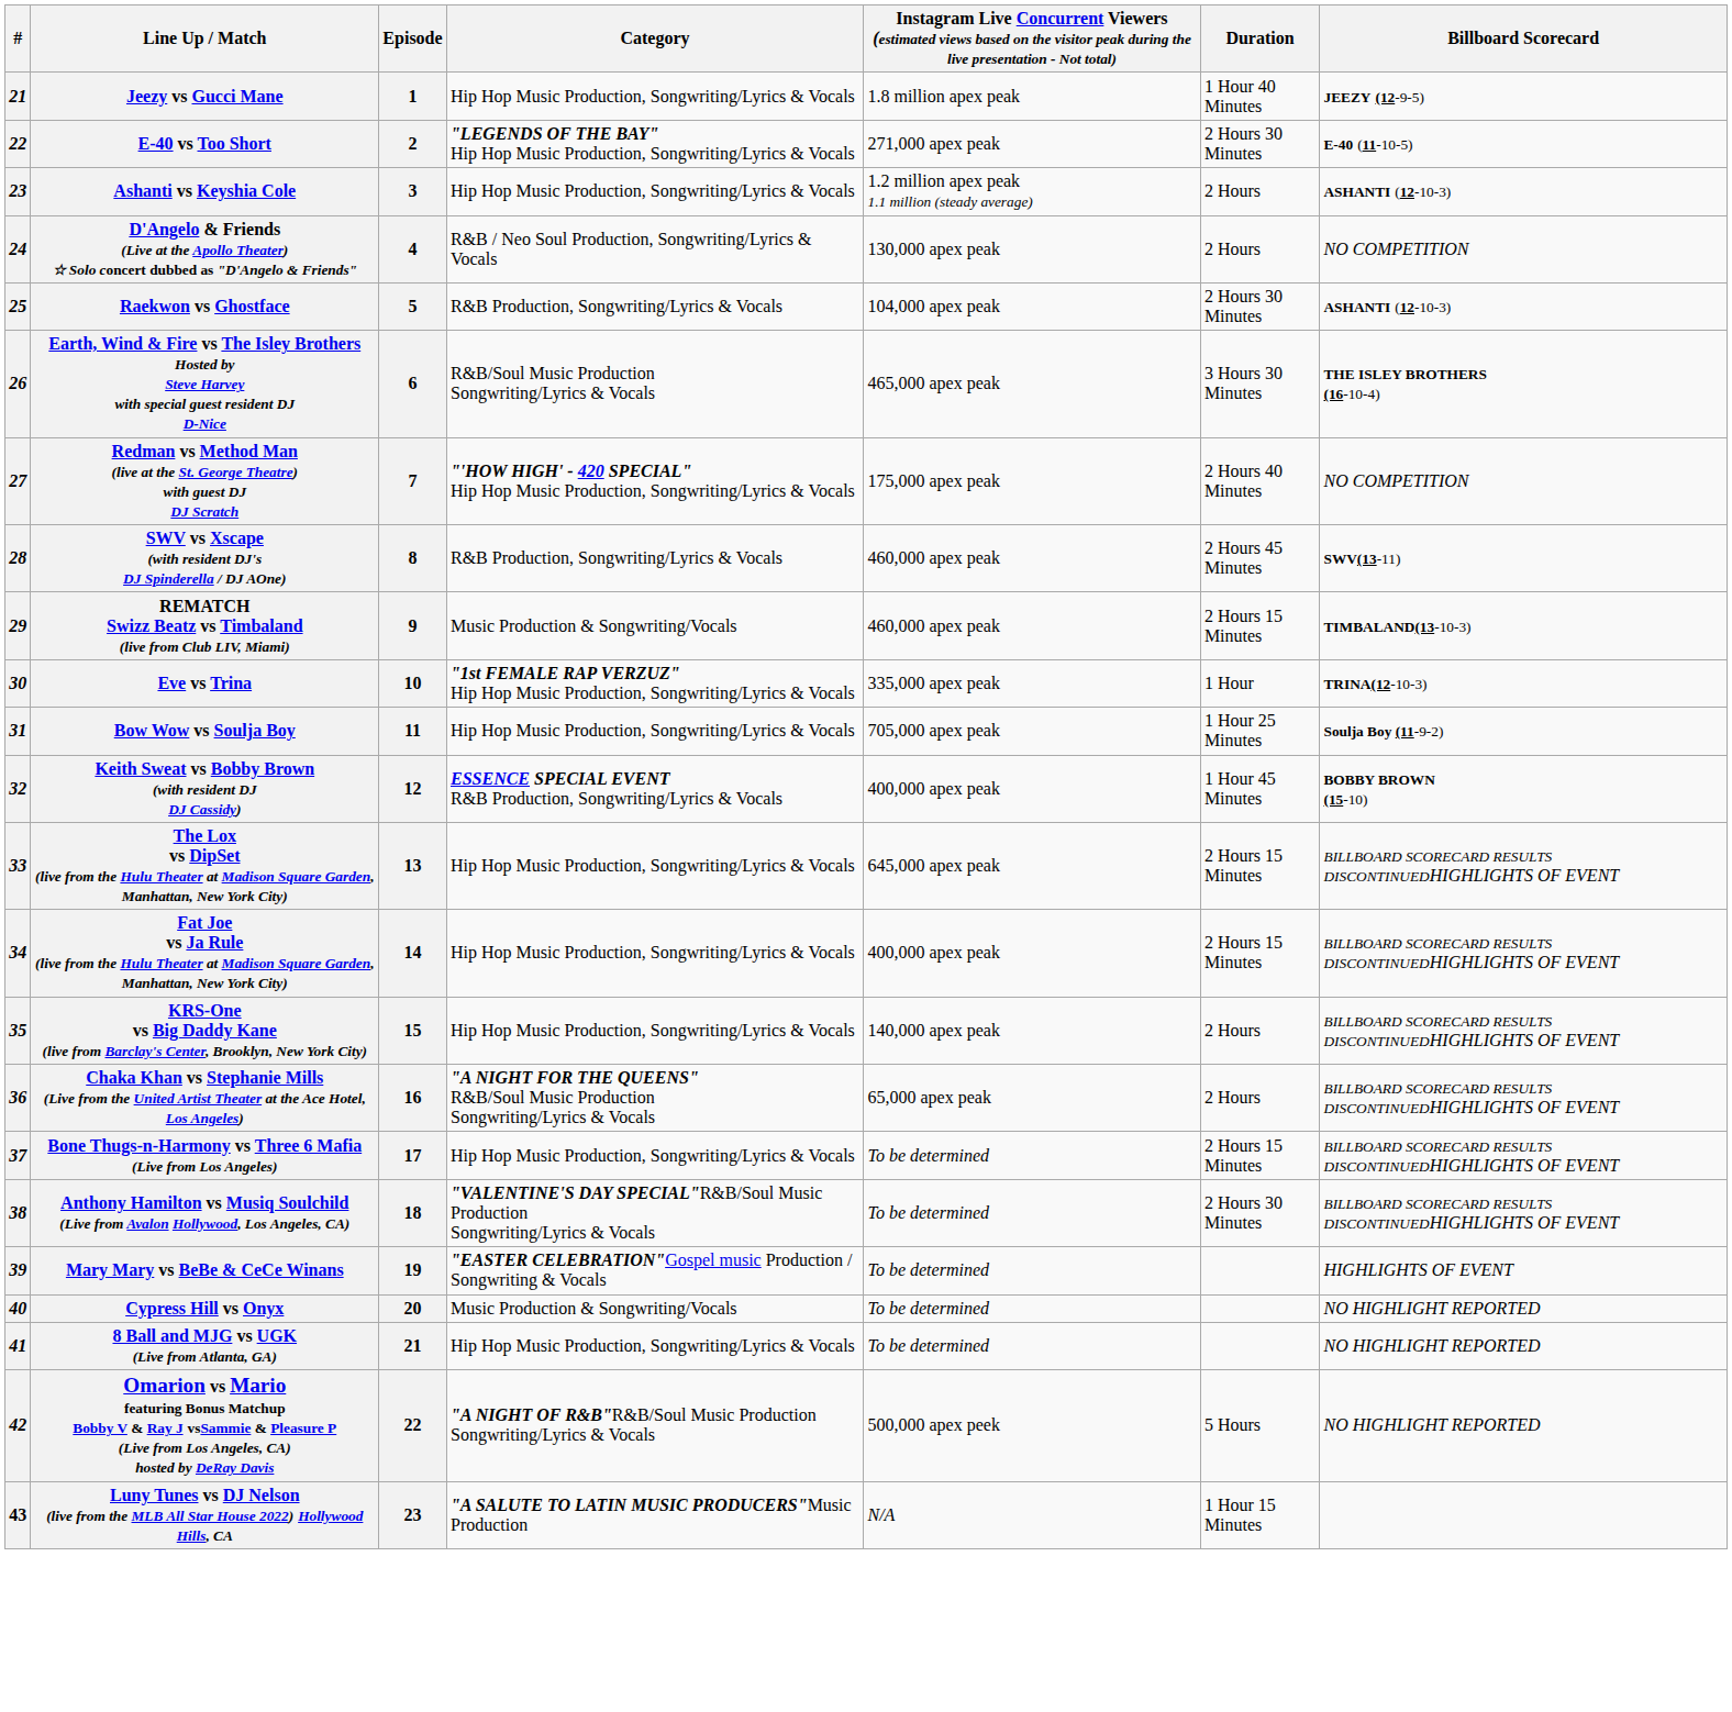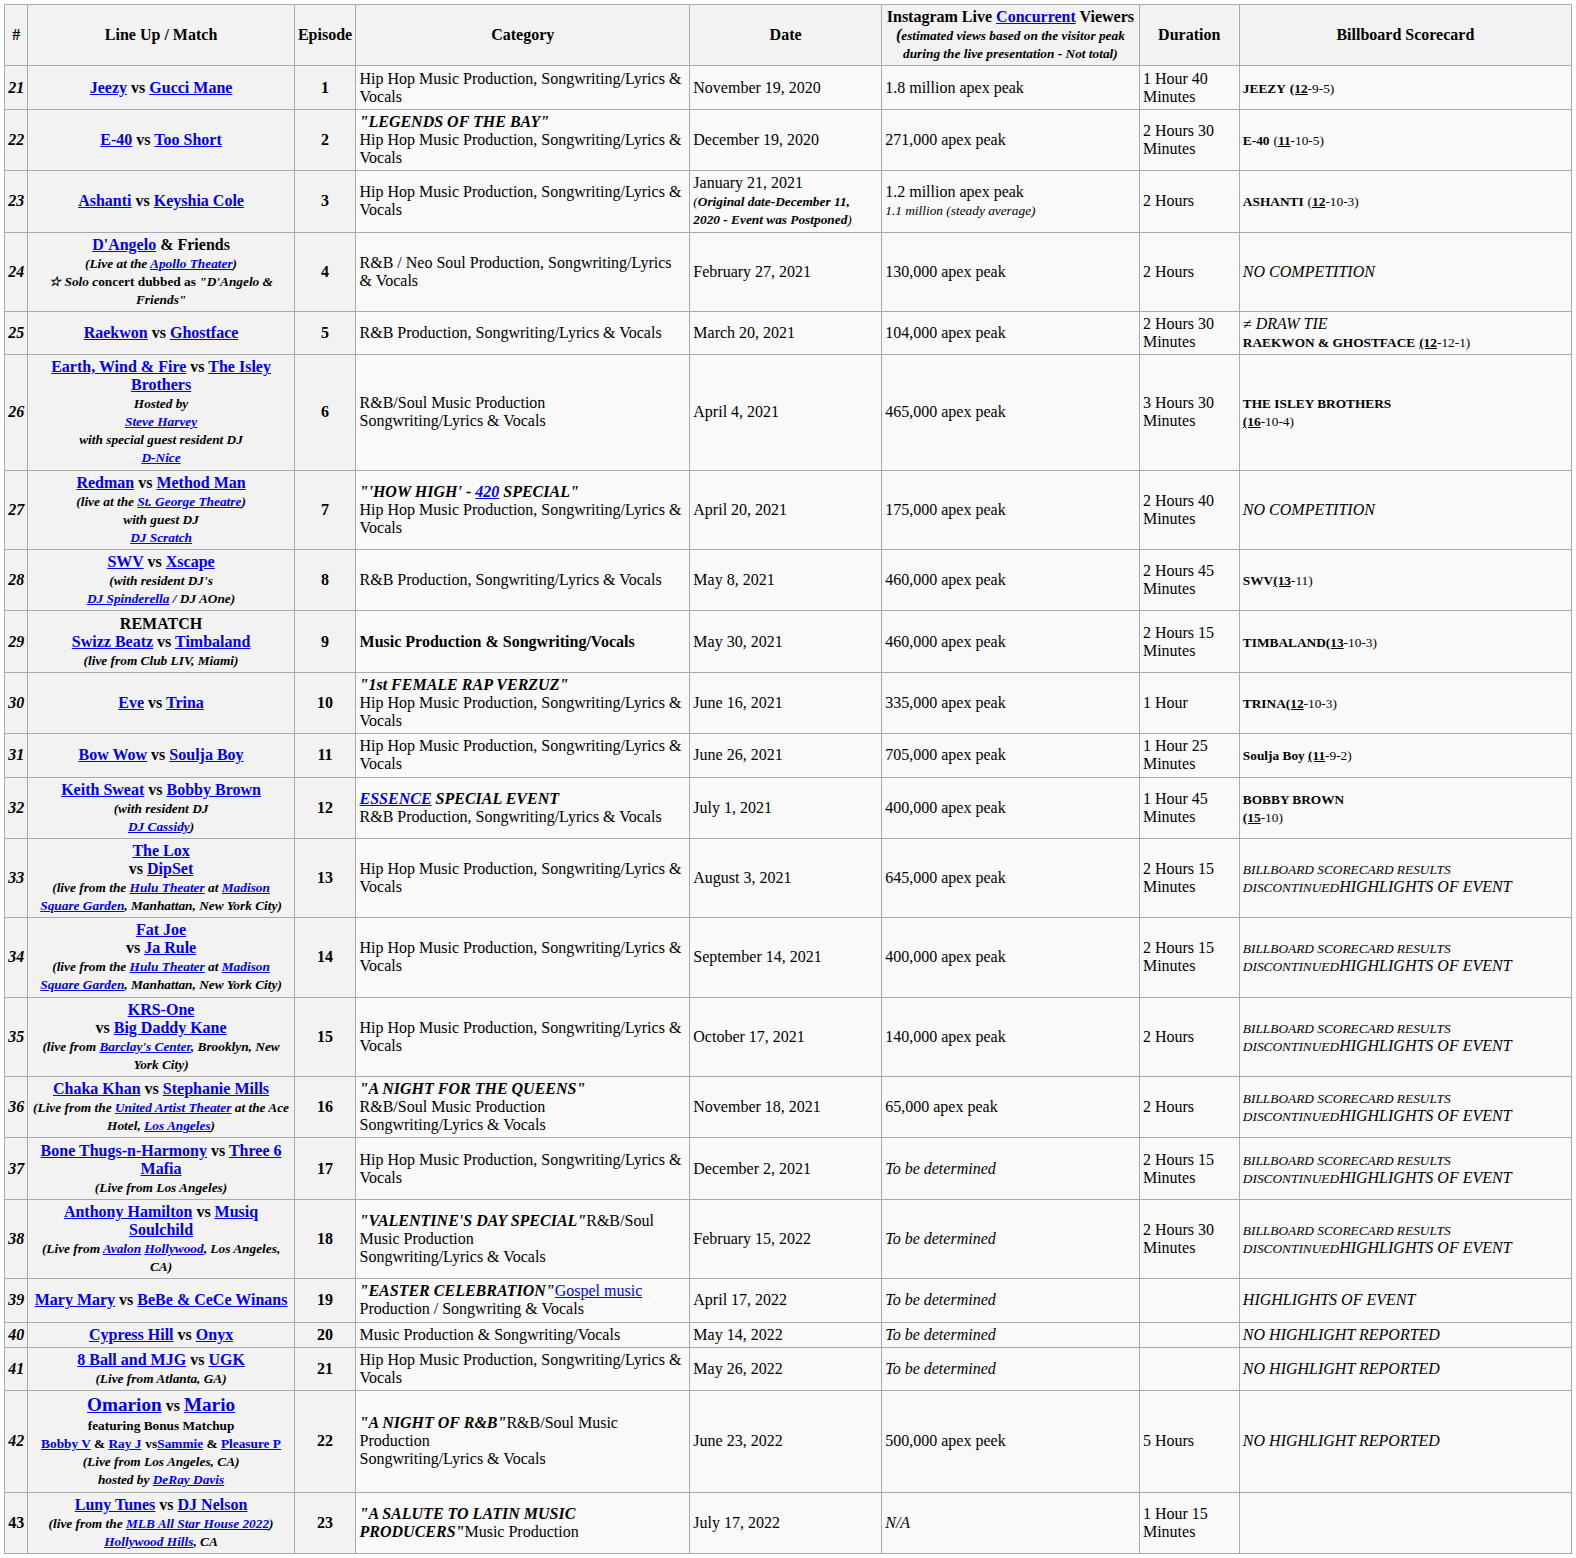+ column: Date | November 19, 2020 | December 19, 2020 | January 21, 2021 (Original date-December 11, 2020 - Event was Postponed) | February 27, 2021 | March 20, 2021 | April 4, 2021 | April 20, 2021 | May 8, 2021 | May 30, 2021 | June 16, 2021 | June 26, 2021 | July 1, 2021 | August 3, 2021 | September 14, 2021 | October 17, 2021 | November 18, 2021 | December 2, 2021 | February 15, 2022 | April 17, 2022 | May 14, 2022 | May 26, 2022 | June 23, 2022 | July 17, 2022
Raekwon vs Ghostface | Billboard Scorecard: ASHANTI (12-10-3) -> ≠ DRAW TIE RAEKWON & GHOSTFACE (12-12-1)
REMATCH Swizz Beatz vs Timbaland (live from Club LIV, Miami) | Category: normal -> bold
